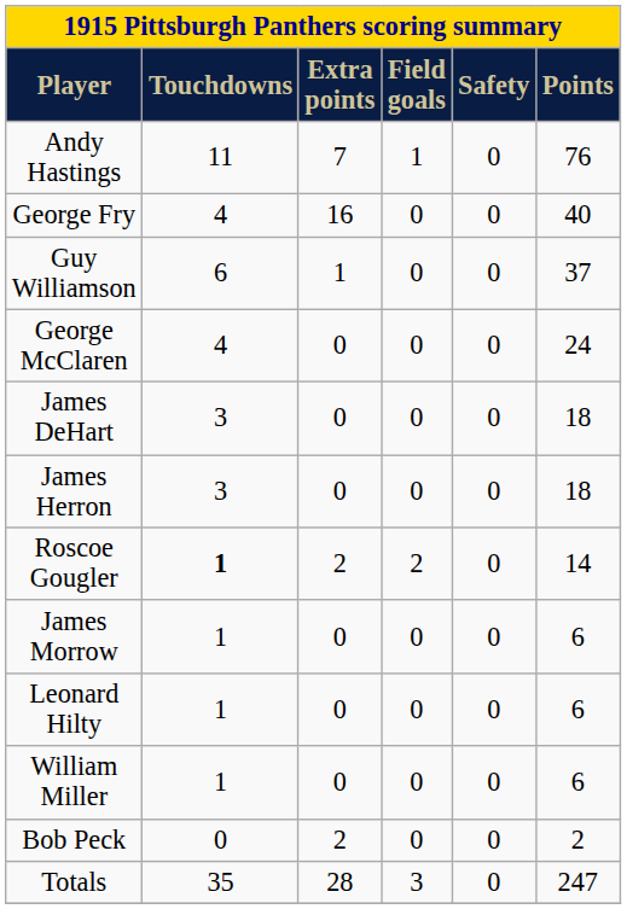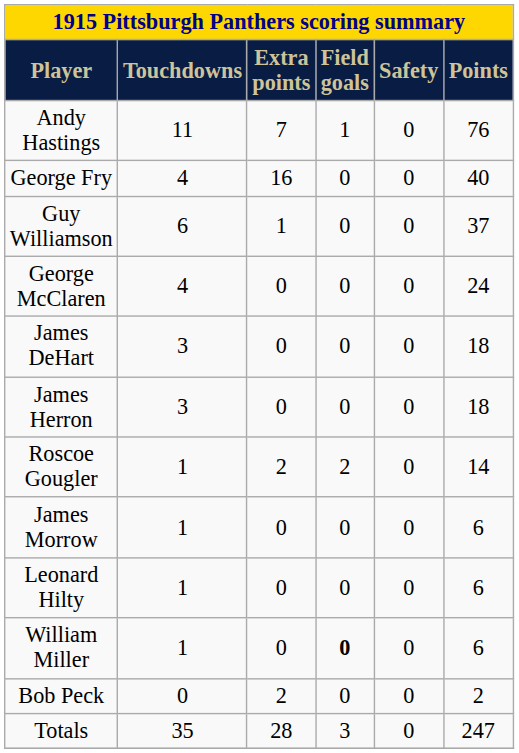Roscoe Gougler | Touchdowns: bold -> normal
William Miller | Field goals: normal -> bold
